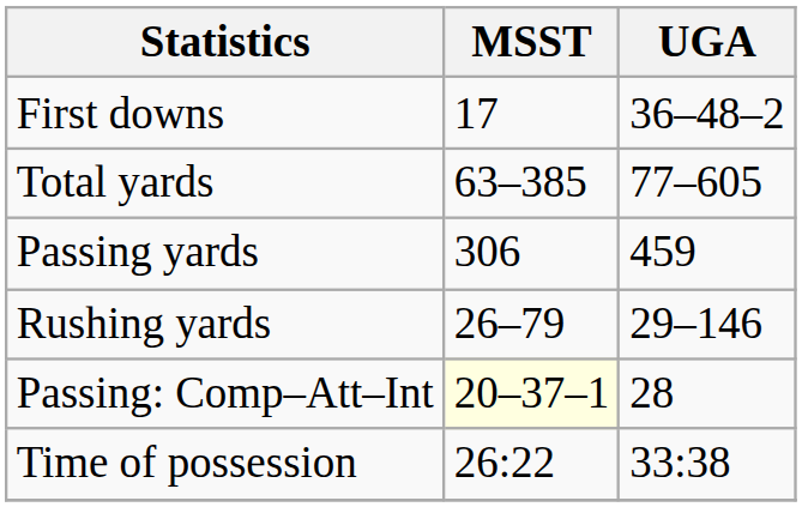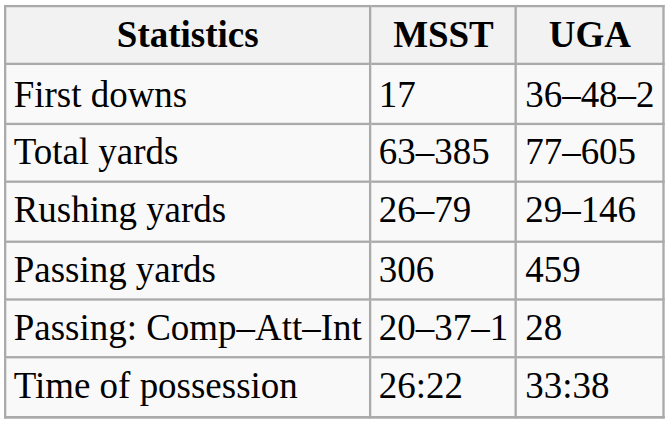rows swapped: Rushing yards <-> Passing yards
Passing: Comp–Att–Int | MSST: lightyellow background -> no background
